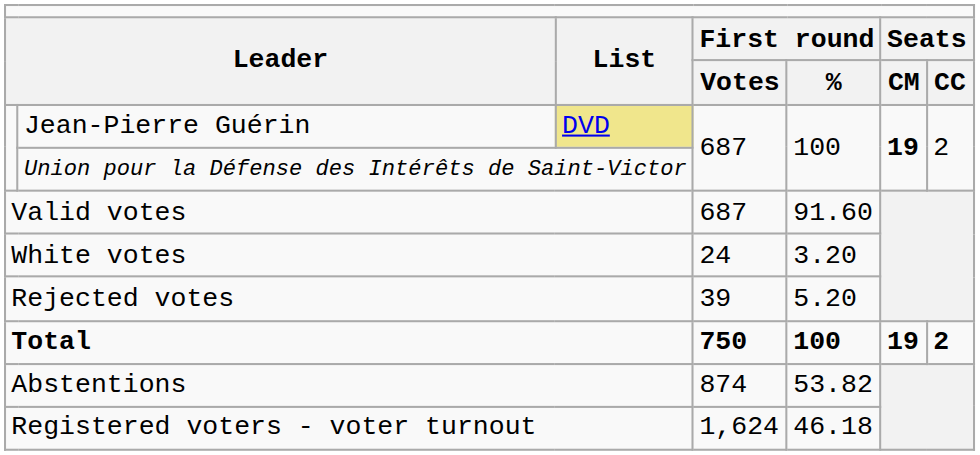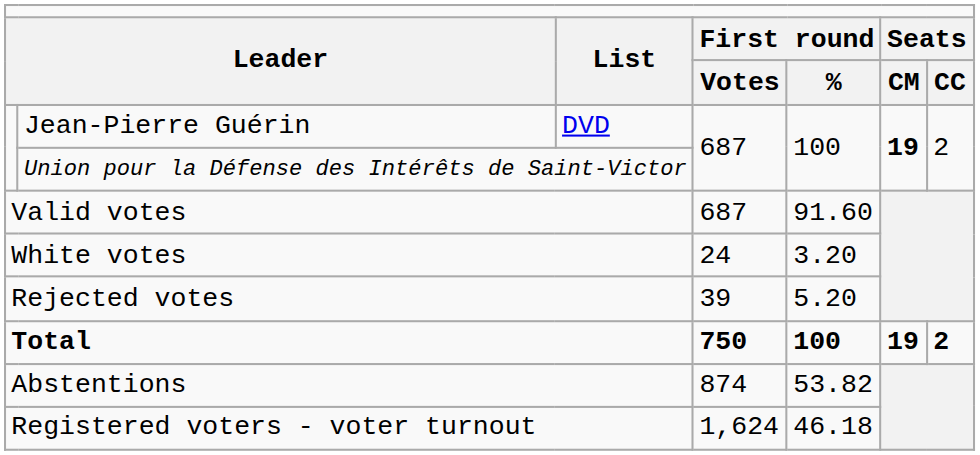Jean-Pierre Guérin | column 3: khaki background -> no background
